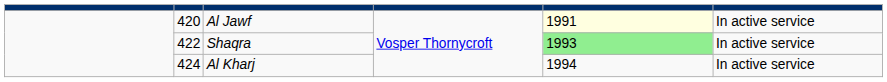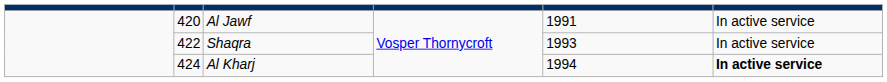Al Jawf | column 5: lightyellow background -> no background
Shaqra | column 5: lightgreen background -> no background
Al Kharj | column 6: normal -> bold
